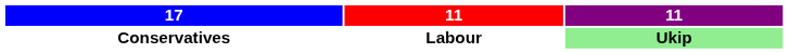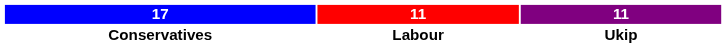Conservatives | column 3: lightgreen background -> no background
